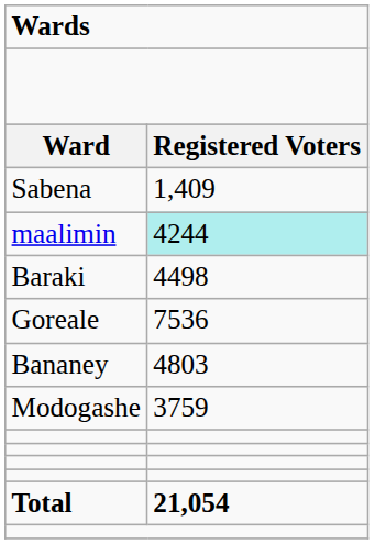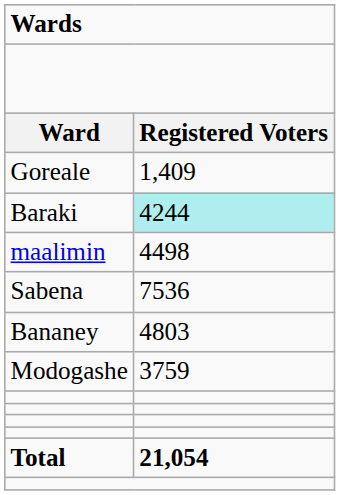row 4 | column 1: Sabena -> Goreale
row 5 | column 1: maalimin -> Baraki
row 6 | column 1: Baraki -> maalimin
row 7 | column 1: Goreale -> Sabena
